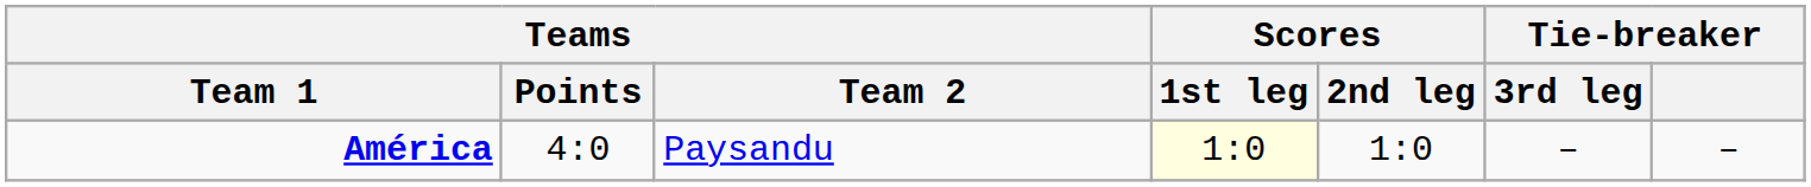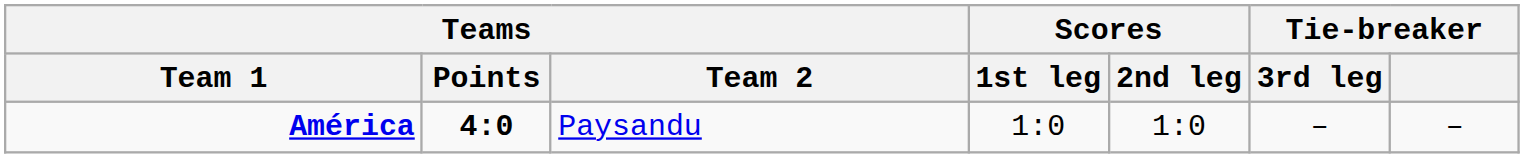América | Teams / Points: normal -> bold
América | Scores / 1st leg: lightyellow background -> no background
